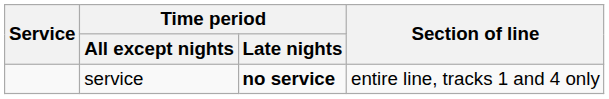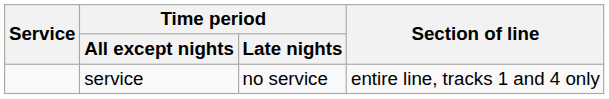service | Time period / Late nights: bold -> normal
